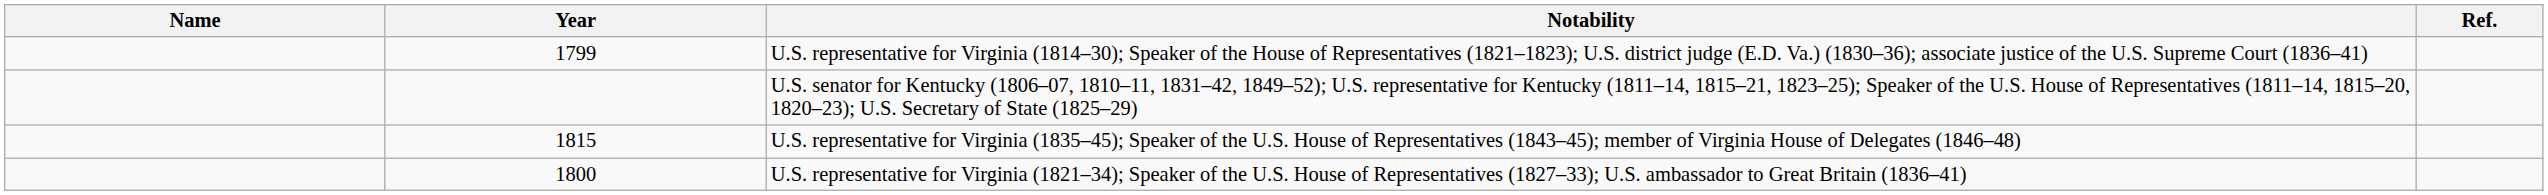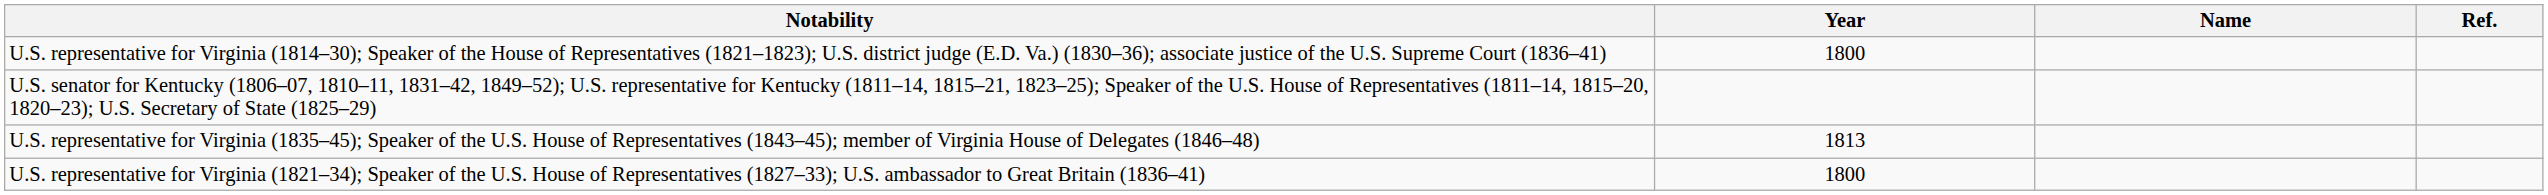columns swapped: Name <-> Notability
row 2 | Year: 1799 -> 1800
row 4 | Year: 1815 -> 1813
